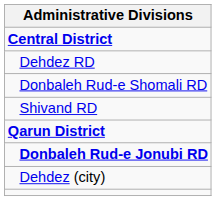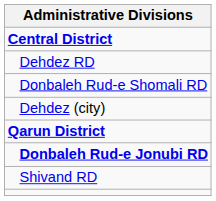row 5 | column 1: Shivand RD -> Dehdez (city)
row 8 | column 1: Dehdez (city) -> Shivand RD
